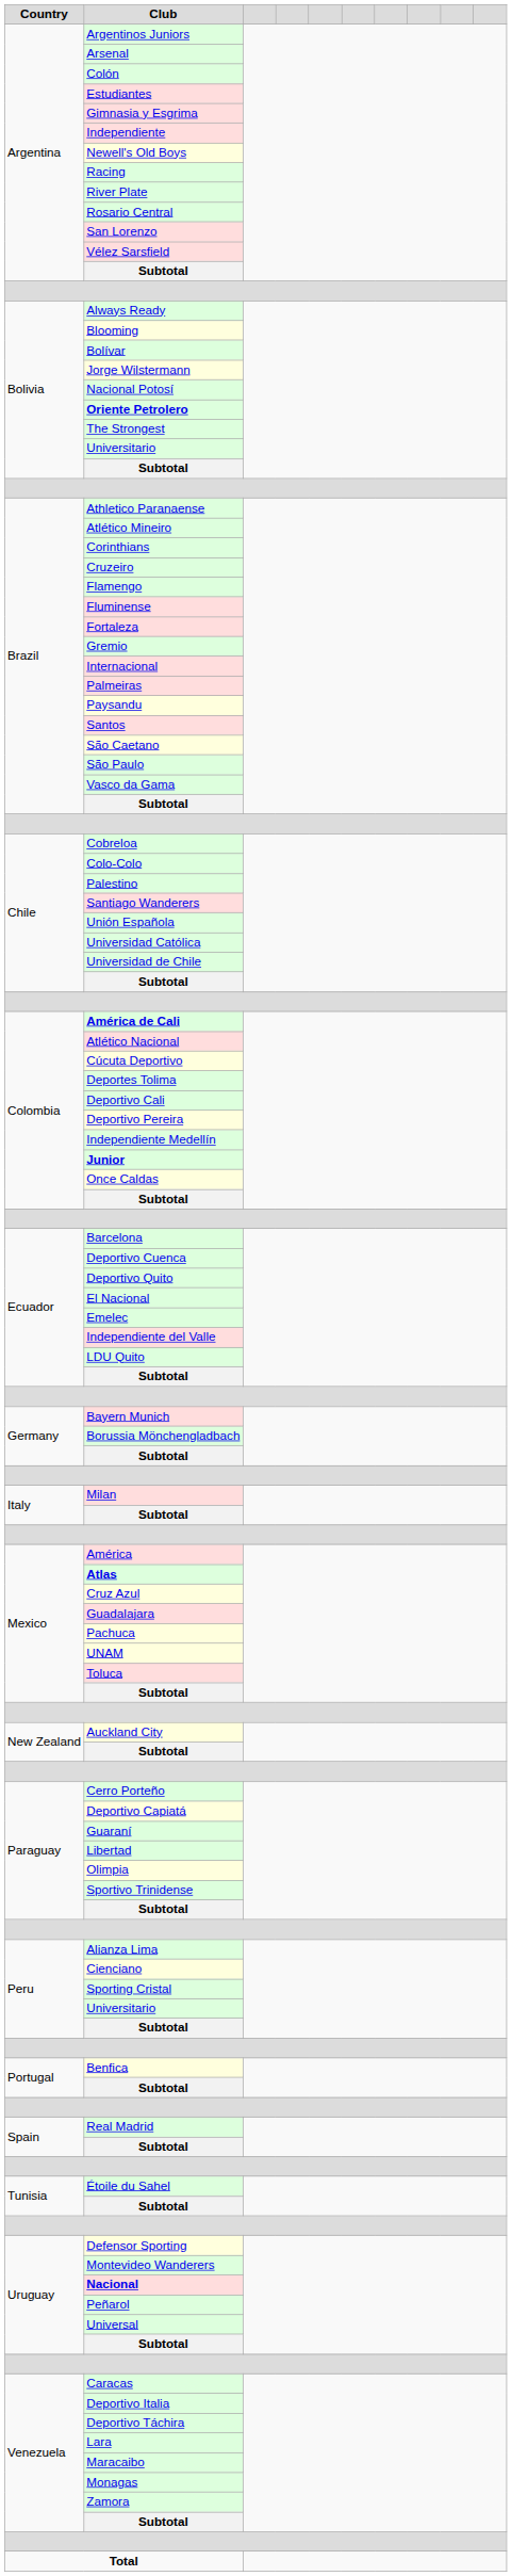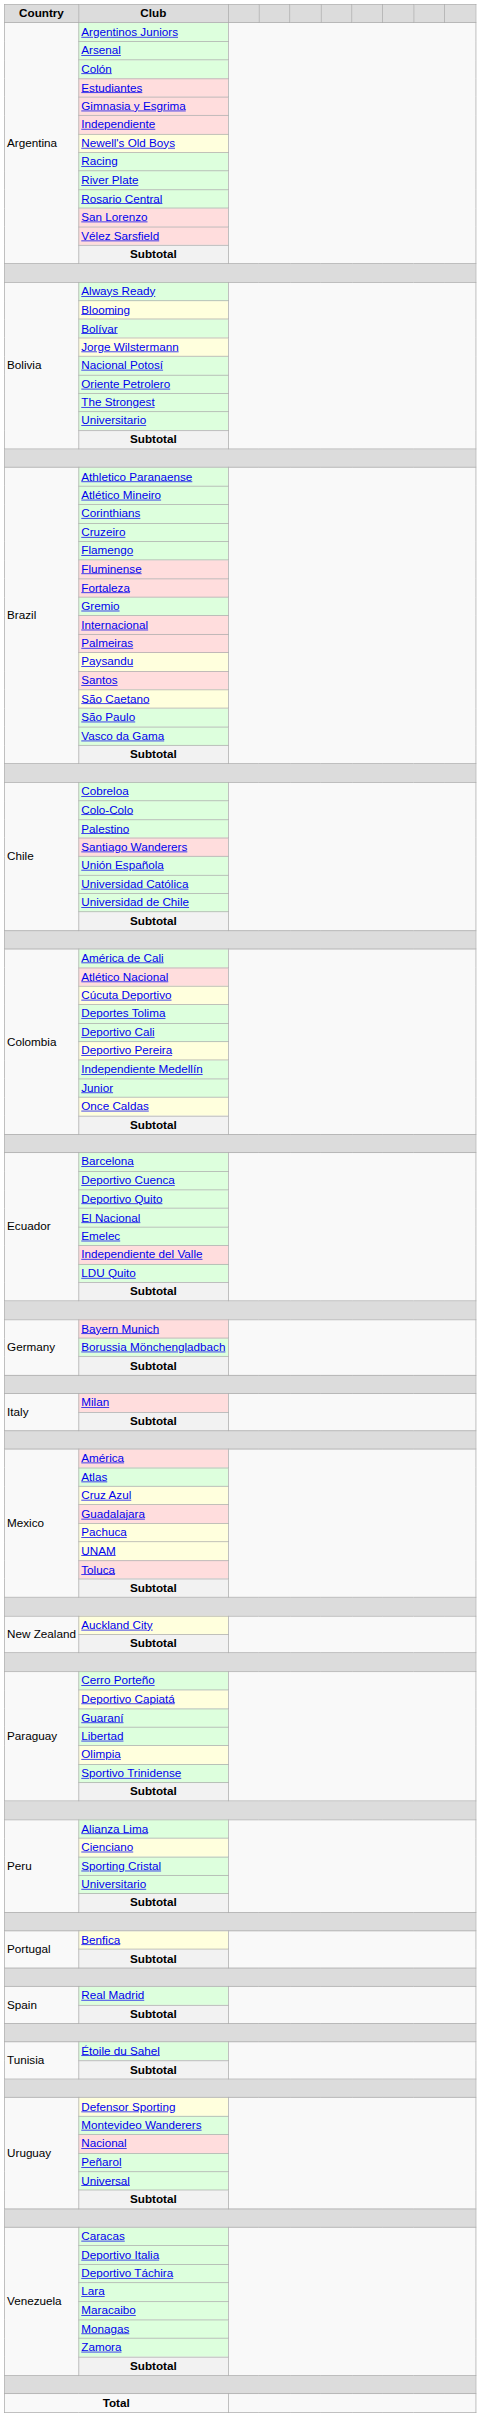Oriente Petrolero | Club: bold -> normal
América de Cali | Club: bold -> normal
Junior | Club: bold -> normal
Atlas | Club: bold -> normal
Nacional | Club: bold -> normal
